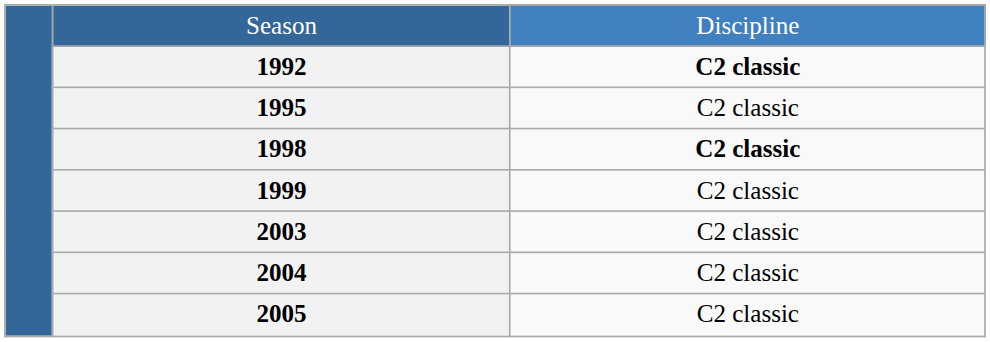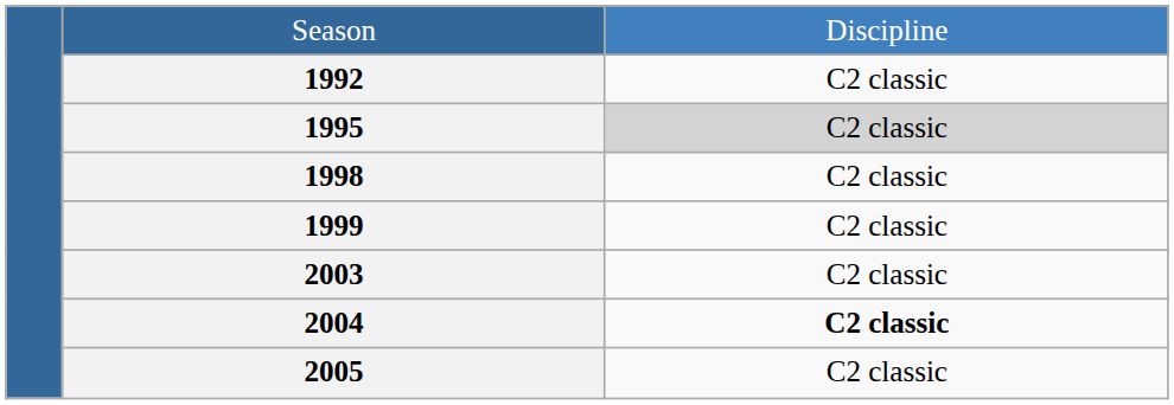1992 | column 3: bold -> normal
1995 | column 3: no background -> lightgrey background
1998 | column 3: bold -> normal
2004 | column 3: normal -> bold
